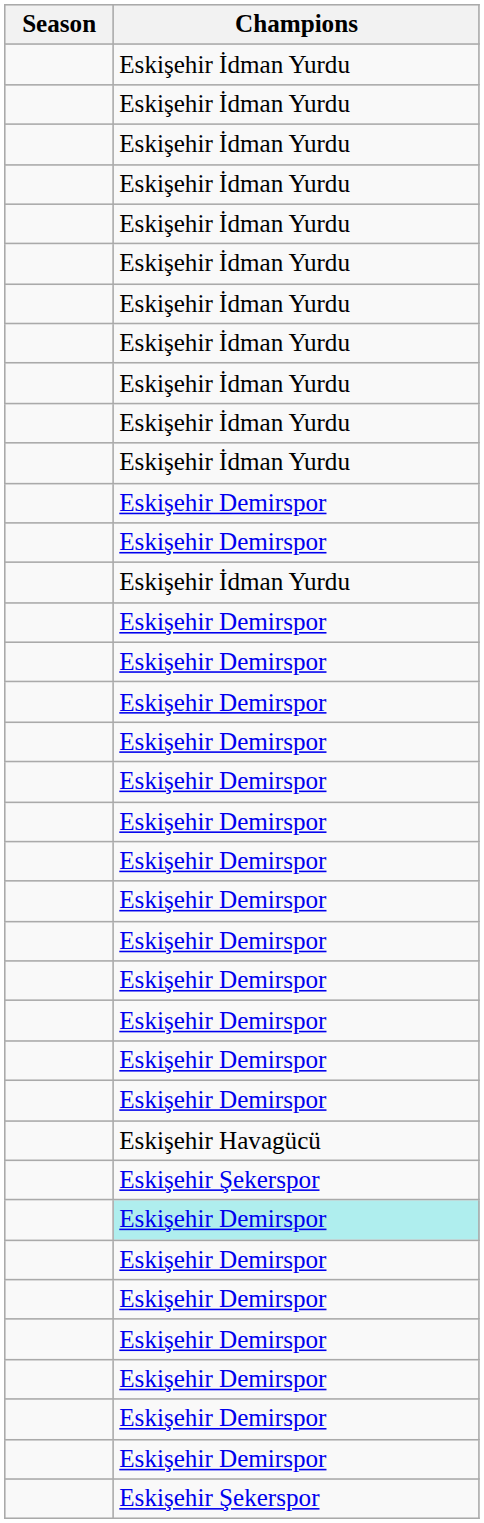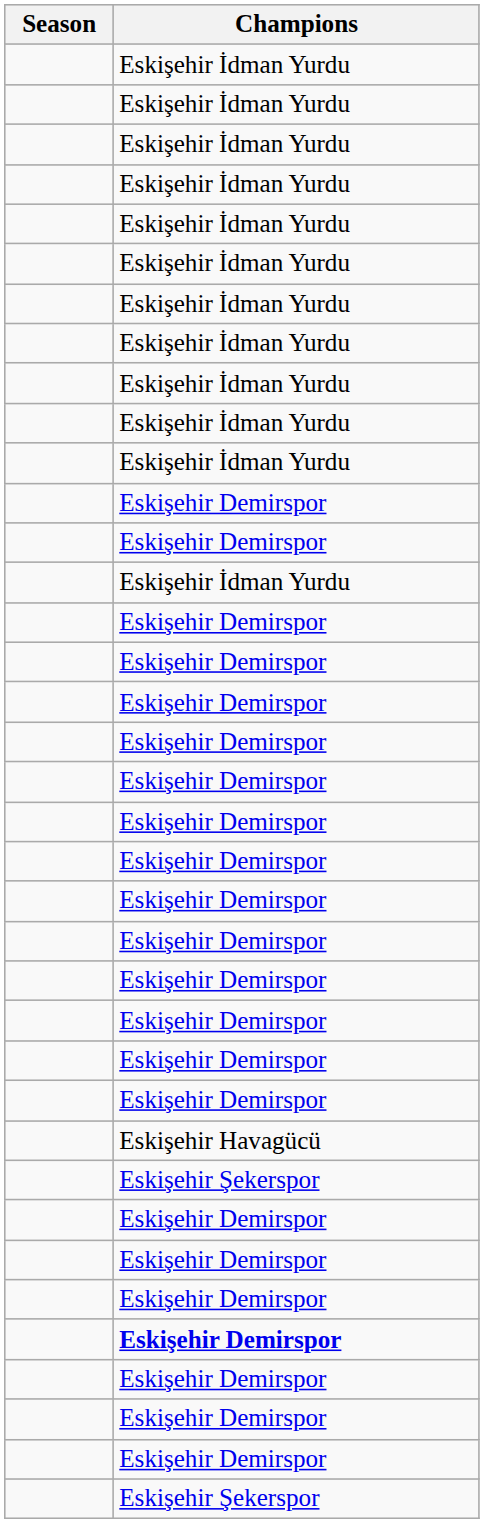row 31 | Champions: paleturquoise background -> no background
row 34 | Champions: normal -> bold
